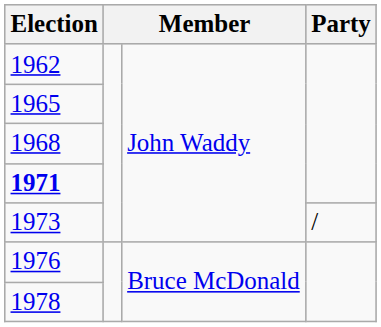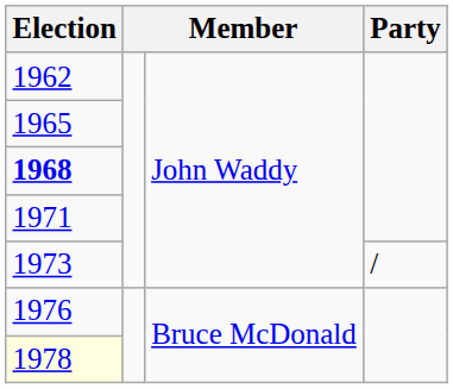1968 | Election: normal -> bold
1971 | Election: bold -> normal
1978 | Election: no background -> lightyellow background
